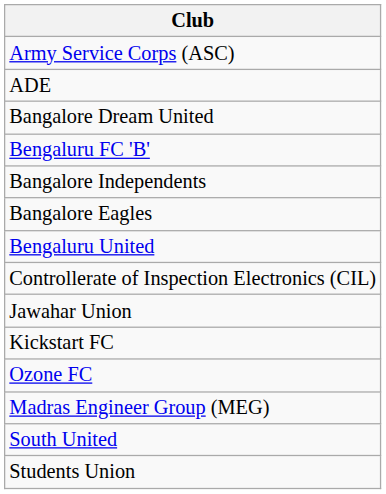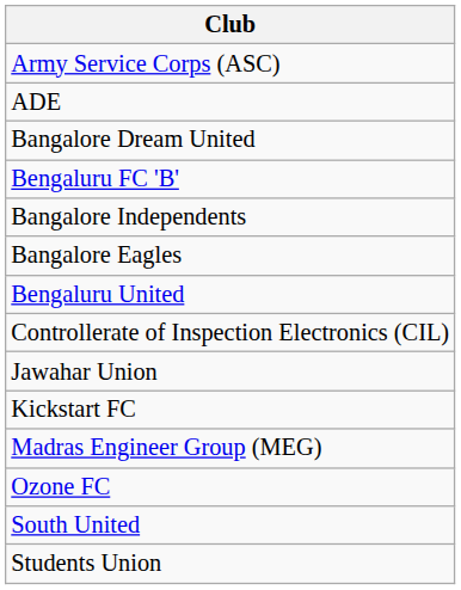row 12 | column 1: Ozone FC -> Madras Engineer Group (MEG)
row 13 | column 1: Madras Engineer Group (MEG) -> Ozone FC
